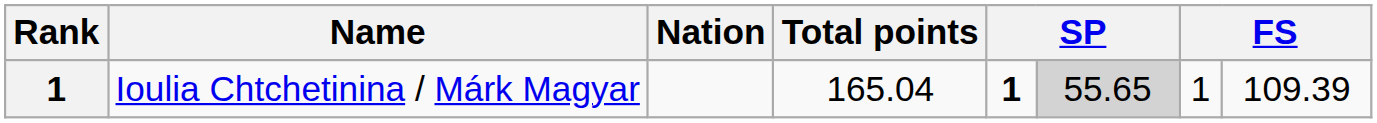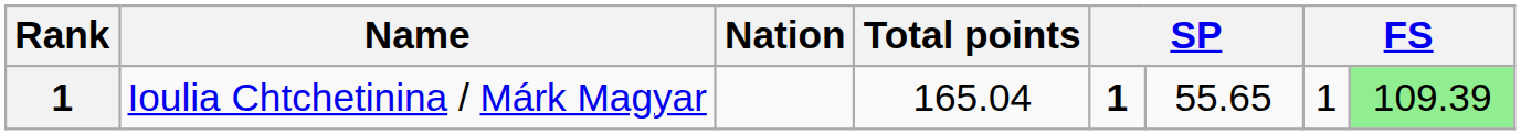Ioulia Chtchetinina / Márk Magyar | column 6: lightgrey background -> no background
Ioulia Chtchetinina / Márk Magyar | column 8: no background -> lightgreen background
